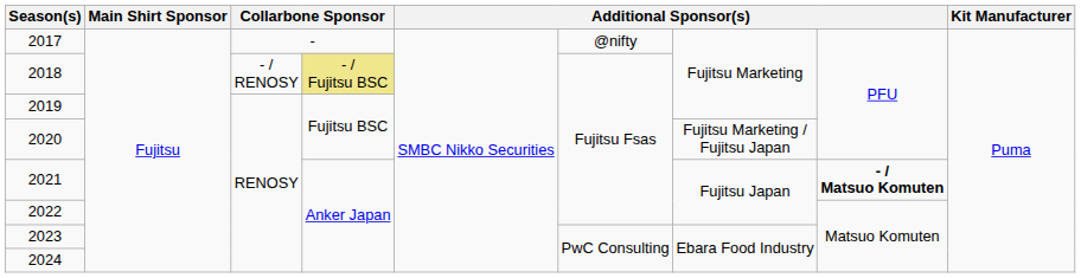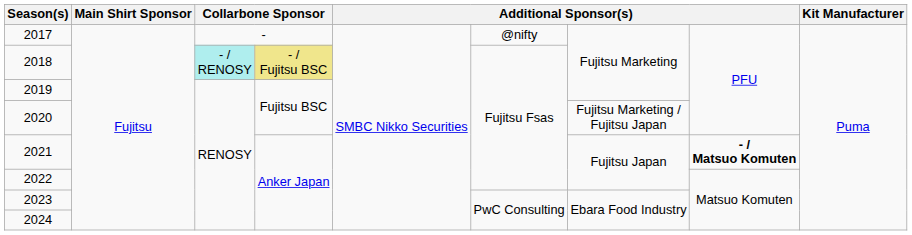2018 | column 3: no background -> paleturquoise background
